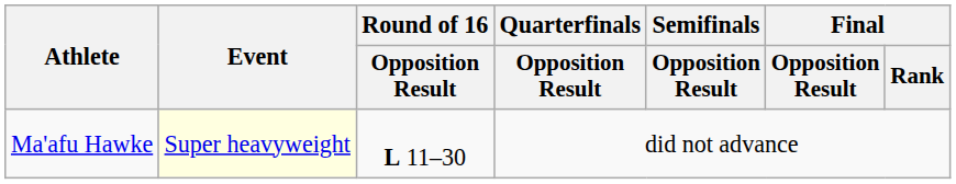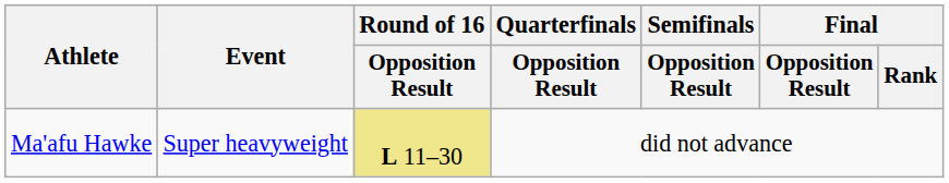Ma'afu Hawke | Event: lightyellow background -> no background
Ma'afu Hawke | Round of 16 / Opposition Result: no background -> khaki background
